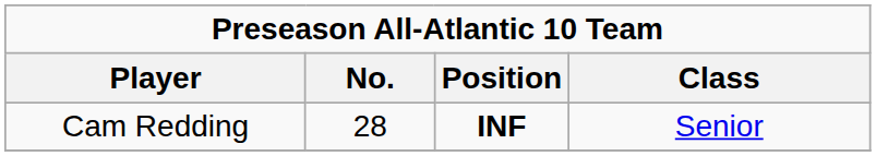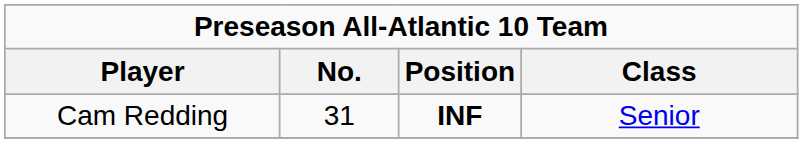Cam Redding | No.: 28 -> 31
